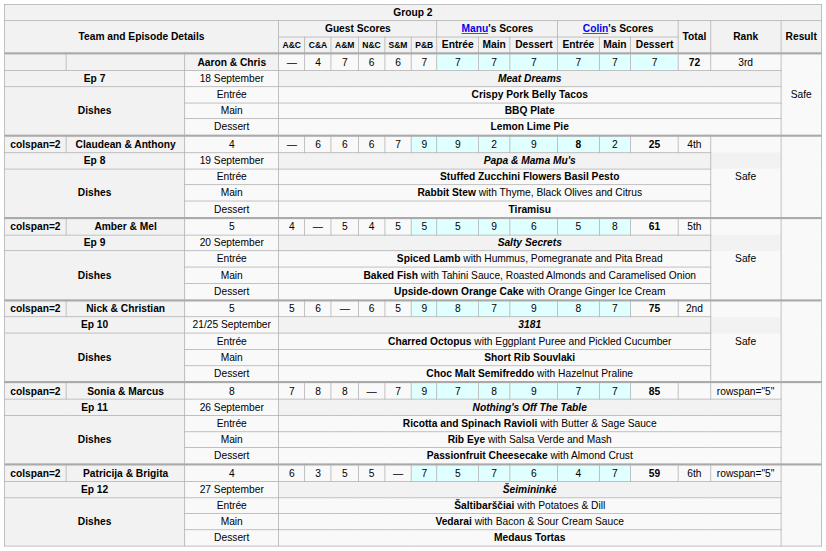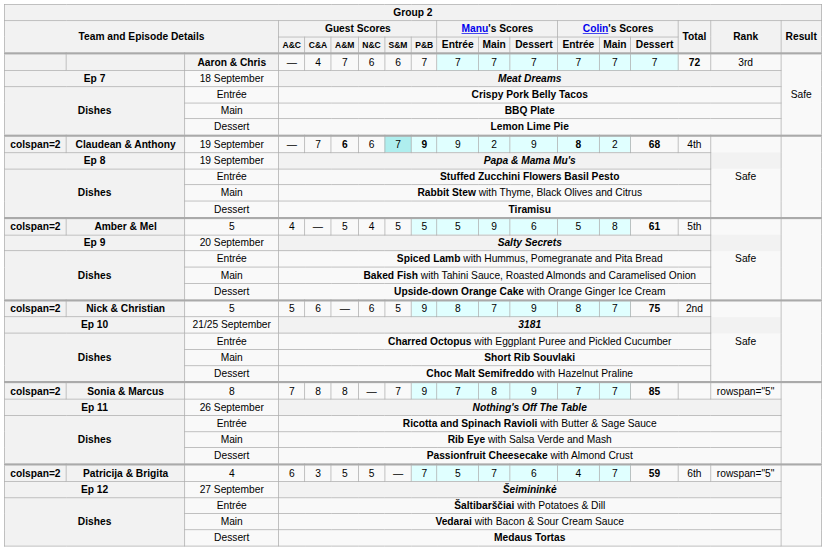Claudean & Anthony / — | column 3: 4 -> 19 September
Claudean & Anthony / — | Guest Scores / C&A: 6 -> 7
Claudean & Anthony / — | Guest Scores / A&M: normal -> bold
Claudean & Anthony / — | Guest Scores / S&M: no background -> paleturquoise background
Claudean & Anthony / — | Guest Scores / P&B: normal -> bold
Claudean & Anthony / — | Colin's Scores / Dessert: 25 -> 68
